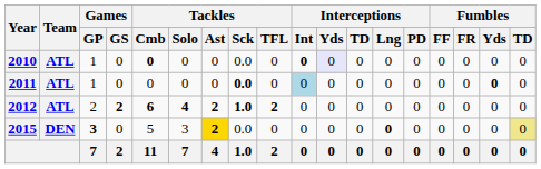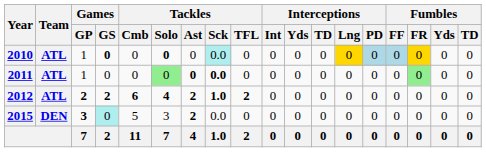2010 | Games / GS: normal -> bold
2010 | Tackles / Cmb: bold -> normal
2010 | Tackles / Solo: normal -> bold
2010 | Tackles / Sck: no background -> paleturquoise background
2010 | Interceptions / Int: bold -> normal
2010 | Interceptions / Yds: lavender background -> no background
2010 | Interceptions / Lng: no background -> gold background
2010 | Interceptions / PD: no background -> lightblue background
2010 | Fumbles / FF: no background -> lightblue background
2010 | Fumbles / FR: no background -> gold background
2011 | Tackles / Solo: no background -> lightgreen background
2011 | Tackles / Ast: normal -> bold
2011 | Interceptions / Int: lightblue background -> no background
2011 | Fumbles / FR: no background -> lightgreen background
2011 | Fumbles / Yds: bold -> normal
2012 | Games / GP: normal -> bold
2015 | Games / GS: no background -> paleturquoise background
2015 | Tackles / Ast: gold background -> no background
2015 | Interceptions / Lng: bold -> normal
2015 | Fumbles / TD: khaki background -> no background
